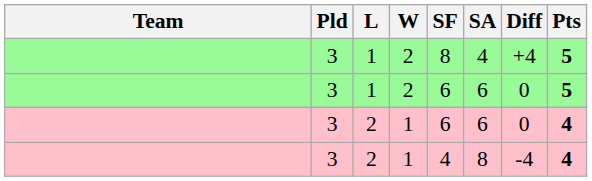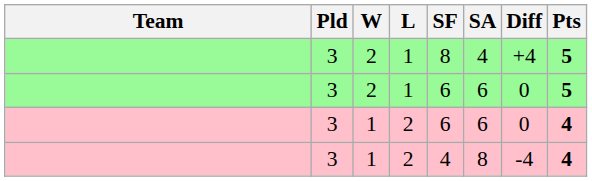columns swapped: W <-> L
